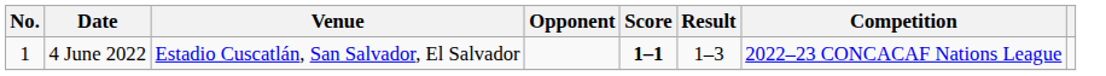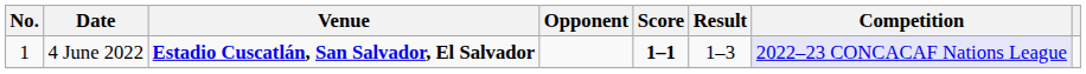4 June 2022 | Venue: normal -> bold
4 June 2022 | Competition: no background -> lavender background
